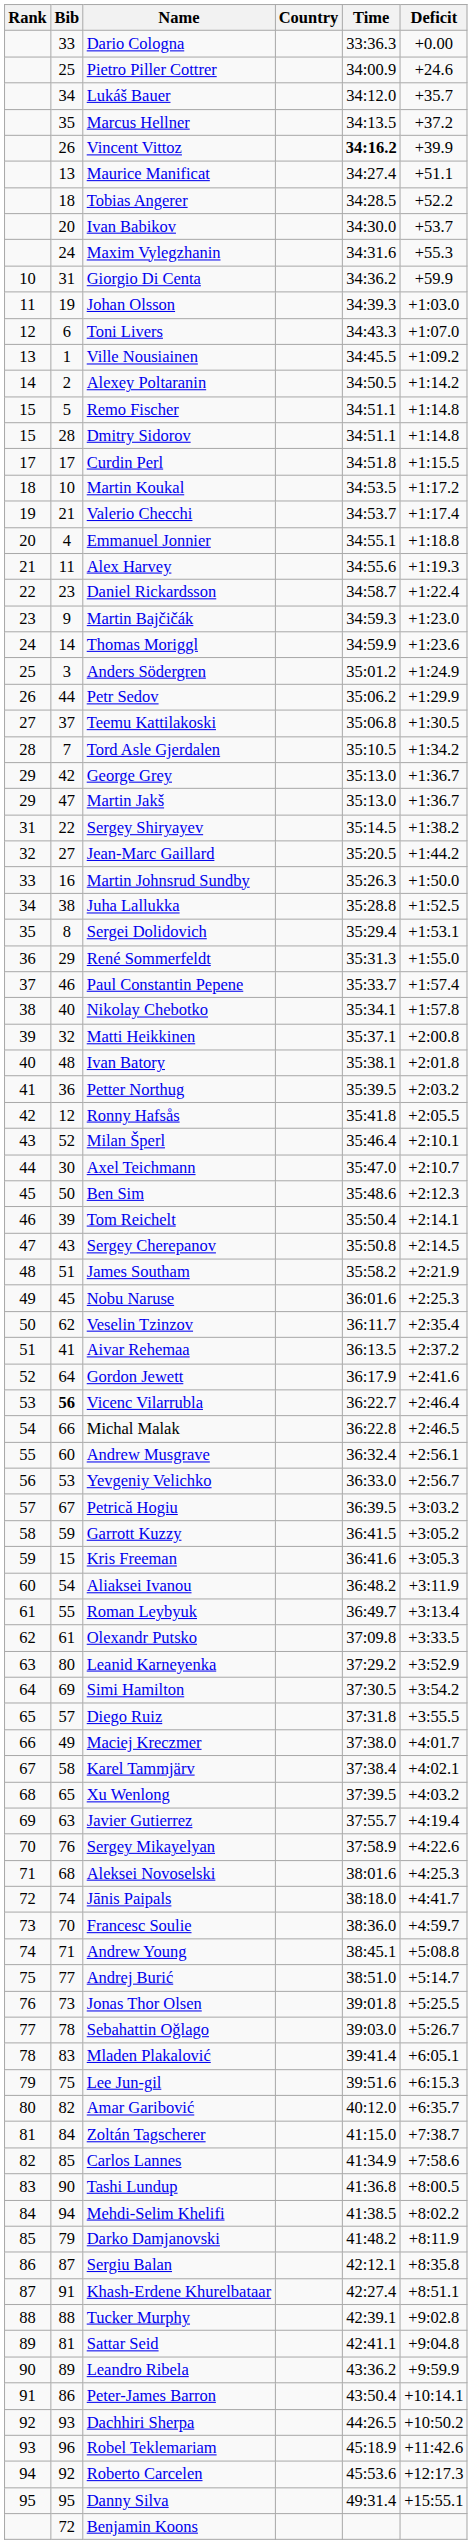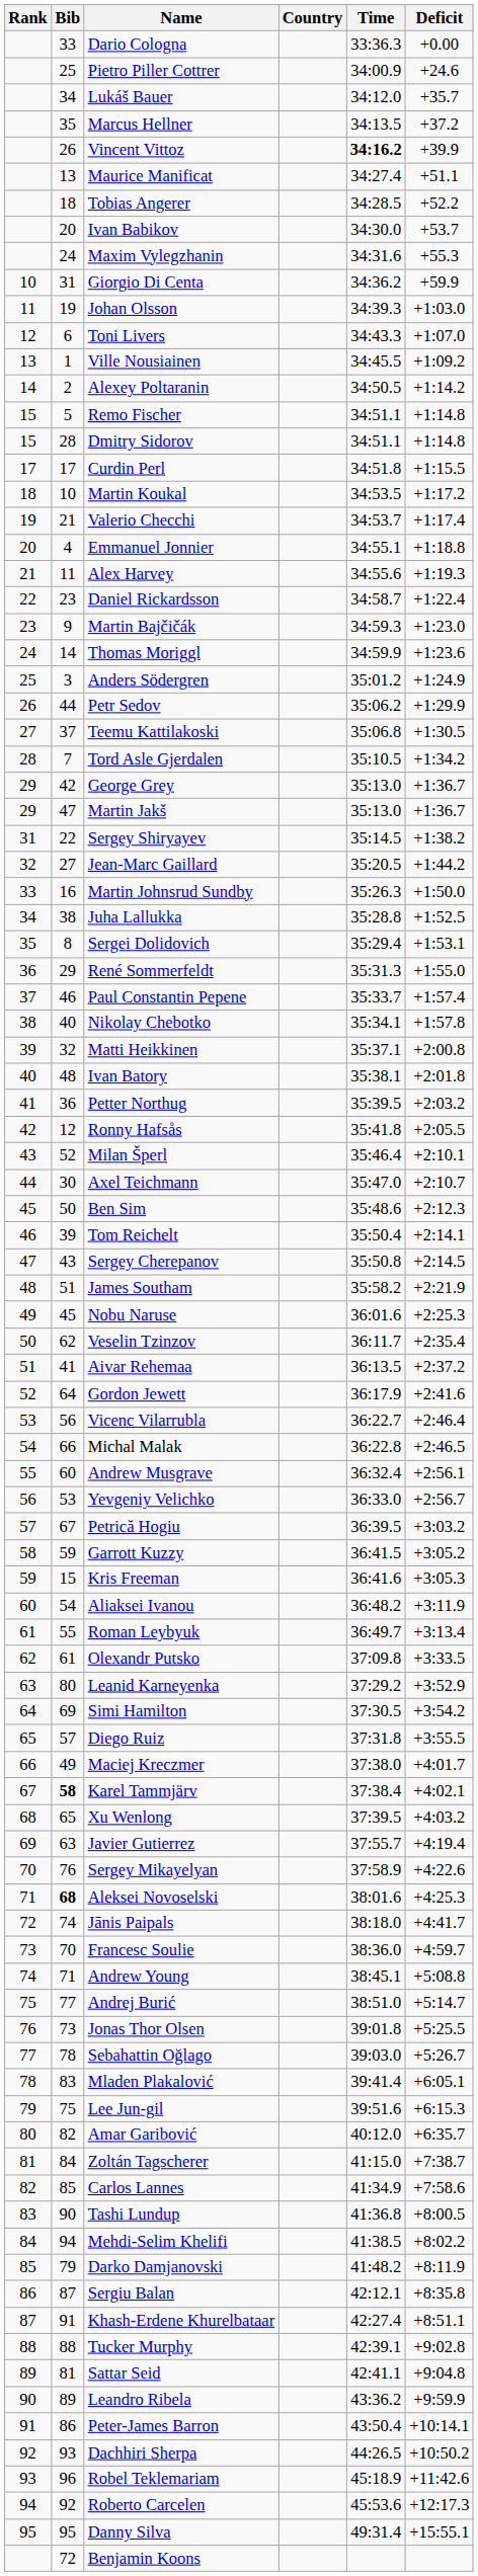Vicenc Vilarrubla | Bib: bold -> normal
Karel Tammjärv | Bib: normal -> bold
Aleksei Novoselski | Bib: normal -> bold
